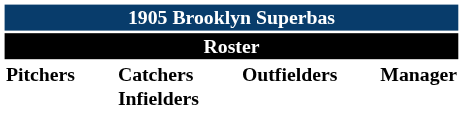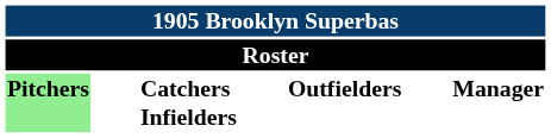Pitchers | column 1: no background -> lightgreen background
